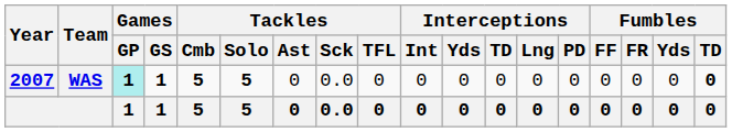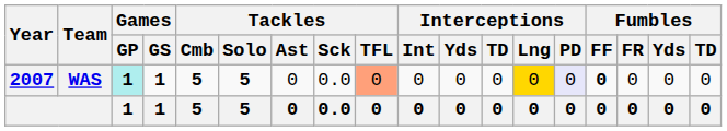WAS | Tackles / TFL: no background -> lightsalmon background
WAS | Interceptions / Lng: no background -> gold background
WAS | Interceptions / PD: no background -> lavender background
WAS | Fumbles / FF: normal -> bold
WAS | Fumbles / TD: bold -> normal
